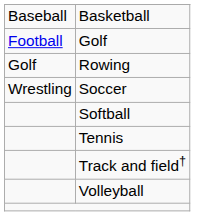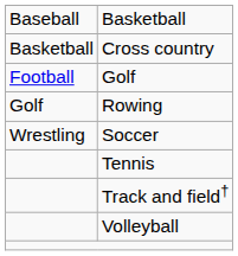+ row: Basketball | Cross country
- row: Softball
